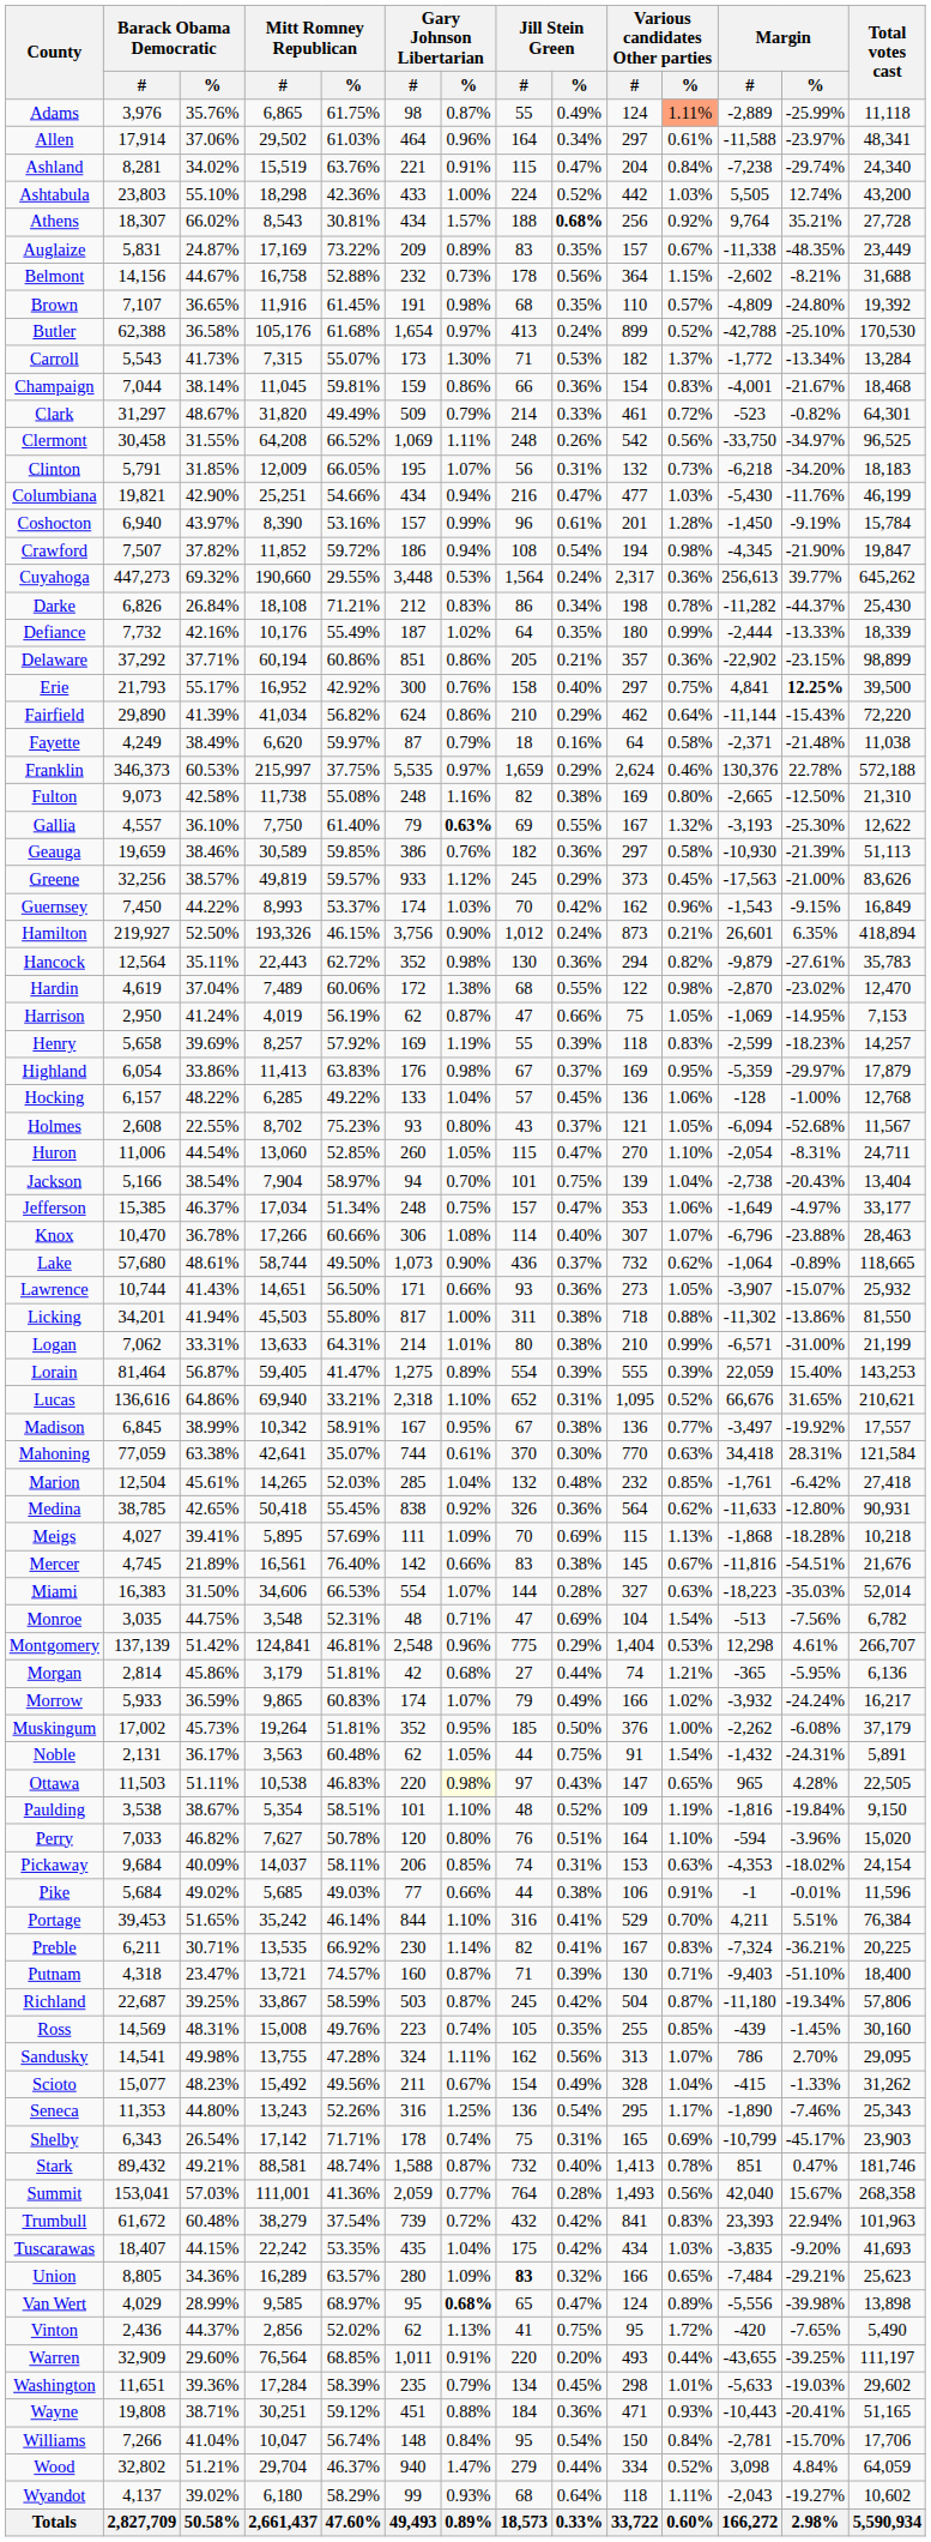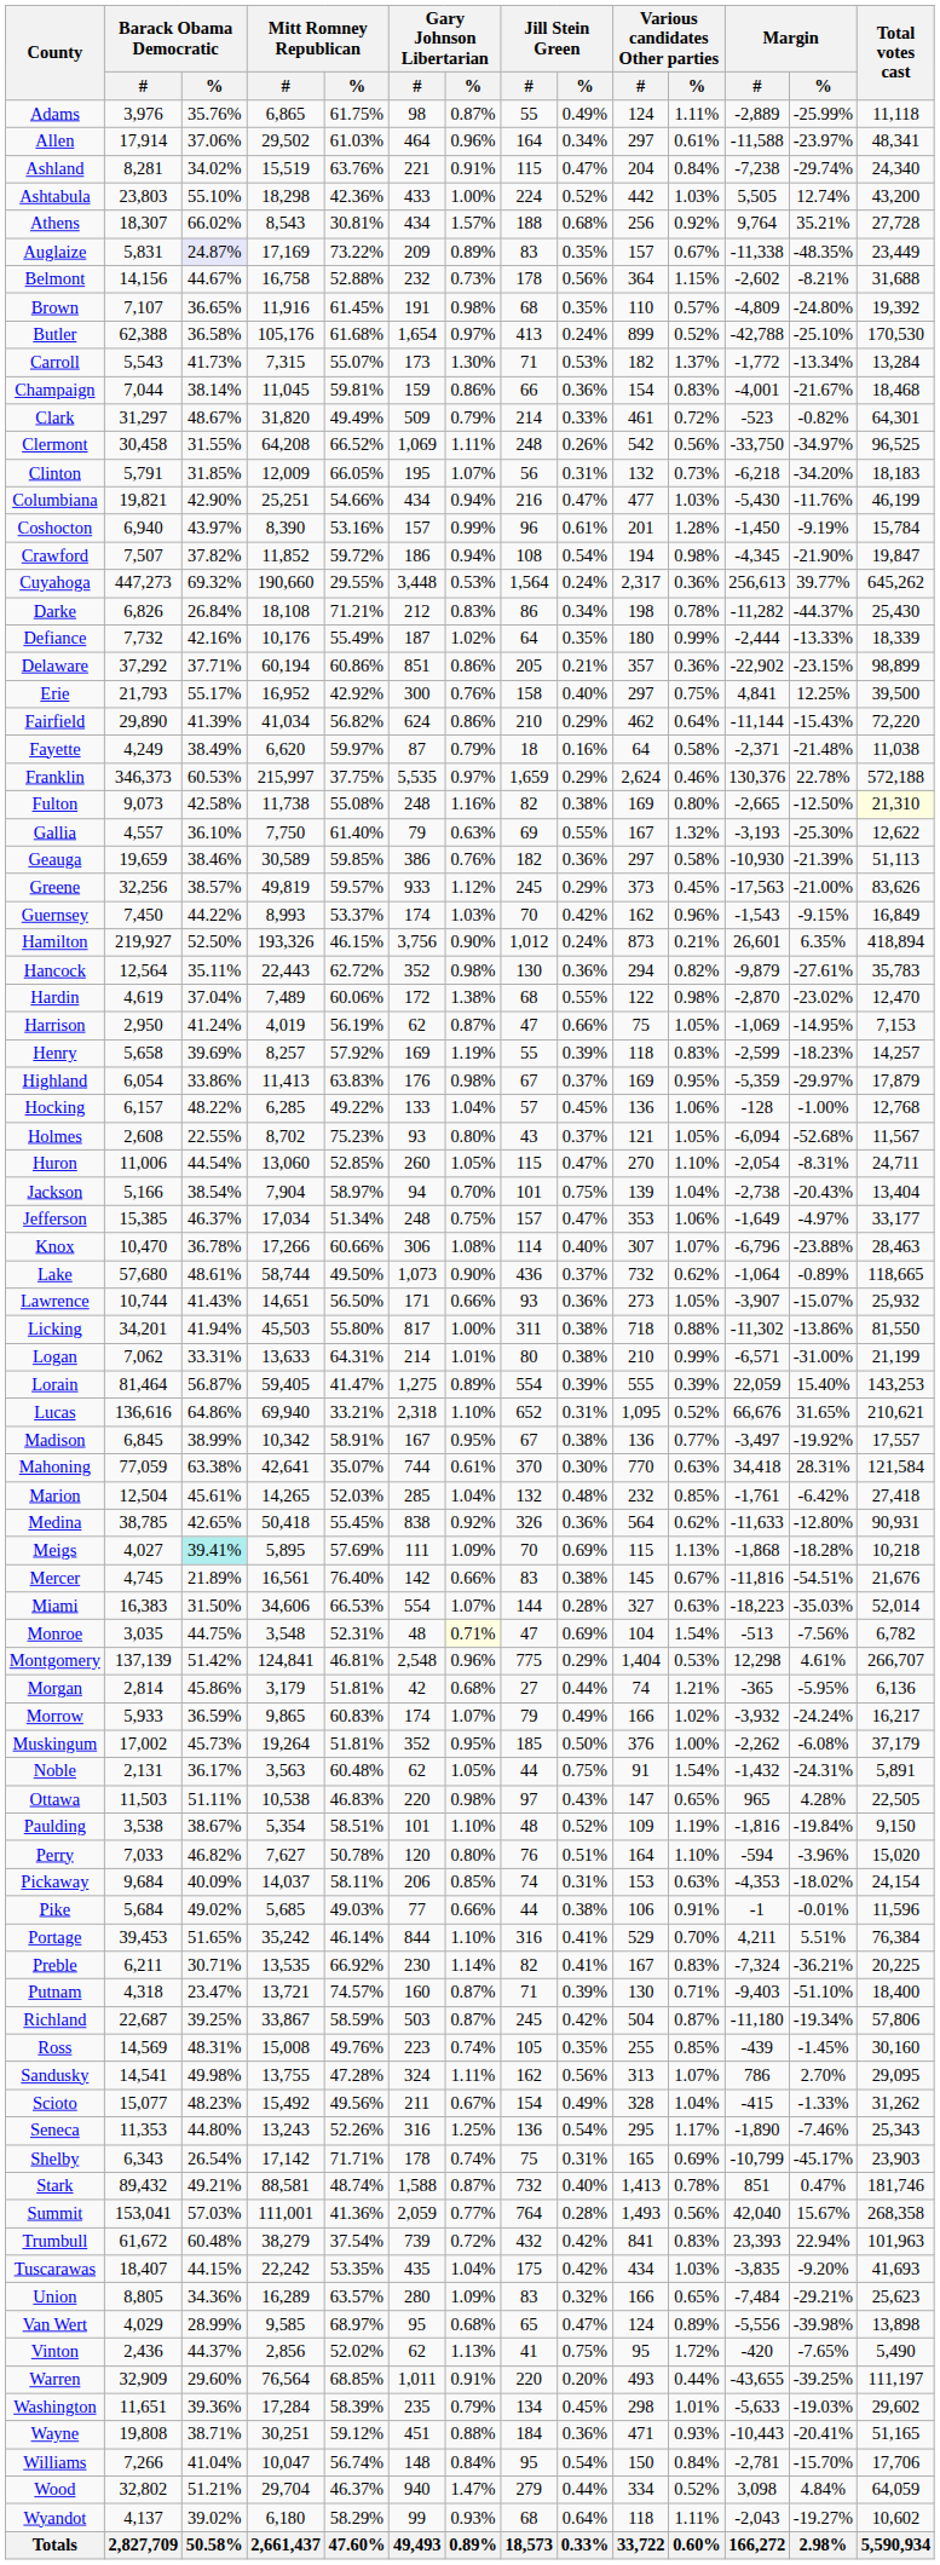Adams | Various candidates Other parties / %: lightsalmon background -> no background
Athens | Jill Stein Green / %: bold -> normal
Auglaize | Barack Obama Democratic / %: no background -> lavender background
Erie | Margin / %: bold -> normal
Fulton | Total votes cast: no background -> lightyellow background
Gallia | Gary Johnson Libertarian / %: bold -> normal
Meigs | Barack Obama Democratic / %: no background -> paleturquoise background
Monroe | Gary Johnson Libertarian / %: no background -> lightyellow background
Ottawa | Gary Johnson Libertarian / %: lightyellow background -> no background
Union | Jill Stein Green / #: bold -> normal
Van Wert | Gary Johnson Libertarian / %: bold -> normal
